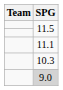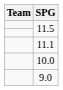row 5 | SPG: 10.3 -> 10.0
row 6 | SPG: lightgrey background -> no background
